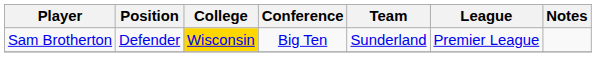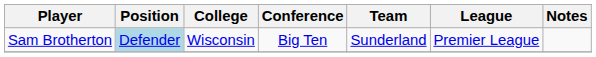Sam Brotherton | Position: no background -> lightblue background
Sam Brotherton | College: gold background -> no background
